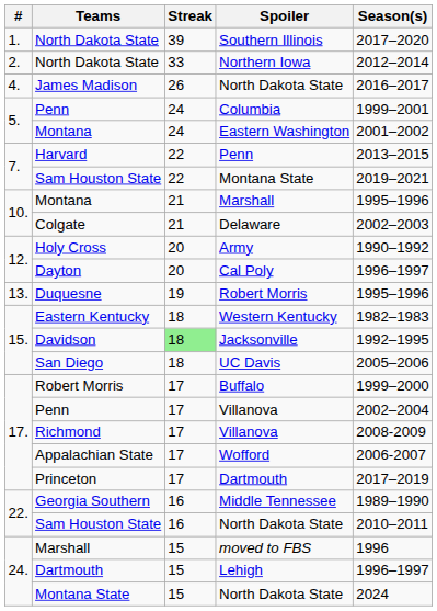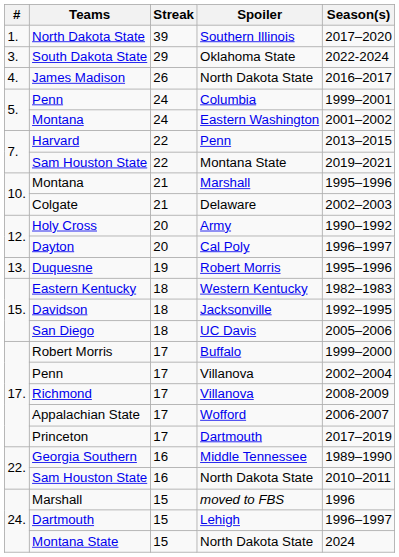- row: 2. | North Dakota State | 33 | Northern Iowa | 2012–2014
+ row: 3. | South Dakota State | 29 | Oklahoma State | 2022-2024
Jacksonville | Streak: lightgreen background -> no background
